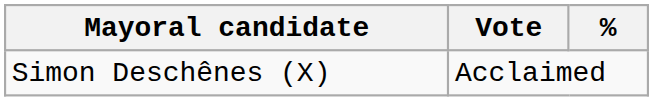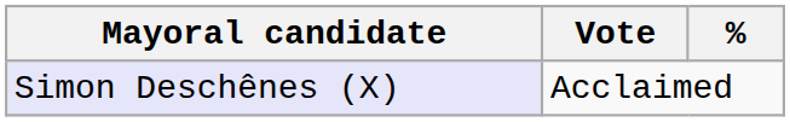Simon Deschênes (X) | Mayoral candidate: no background -> lavender background
